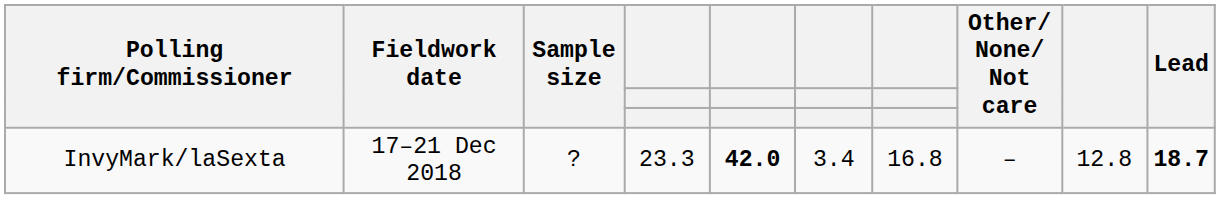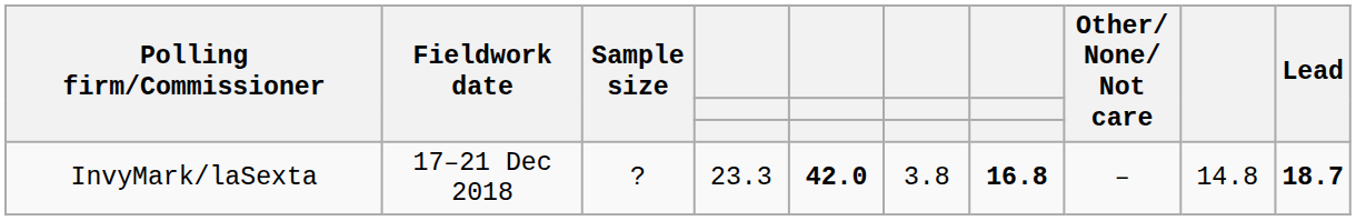InvyMark/laSexta | column 6: 3.4 -> 3.8
InvyMark/laSexta | column 7: normal -> bold
InvyMark/laSexta | column 9: 12.8 -> 14.8
